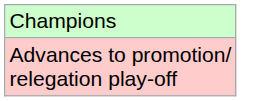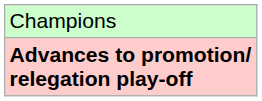row 2 | column 1: normal -> bold
